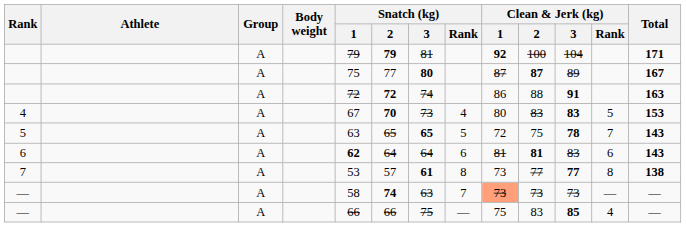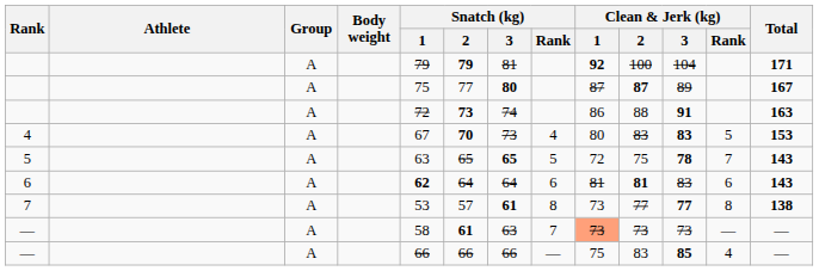row 5 | Snatch (kg) / 2: 72 -> 73
row 10 | Snatch (kg) / 2: 74 -> 61
row 11 | Snatch (kg) / 3: 75 -> 66
